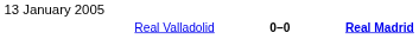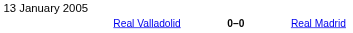Real Valladolid | column 3: bold -> normal
